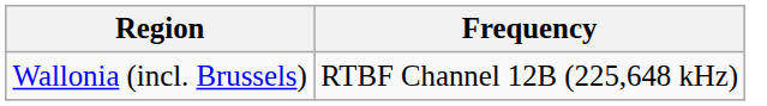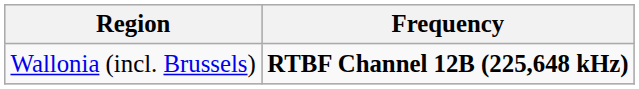Wallonia (incl. Brussels) | Frequency: normal -> bold
